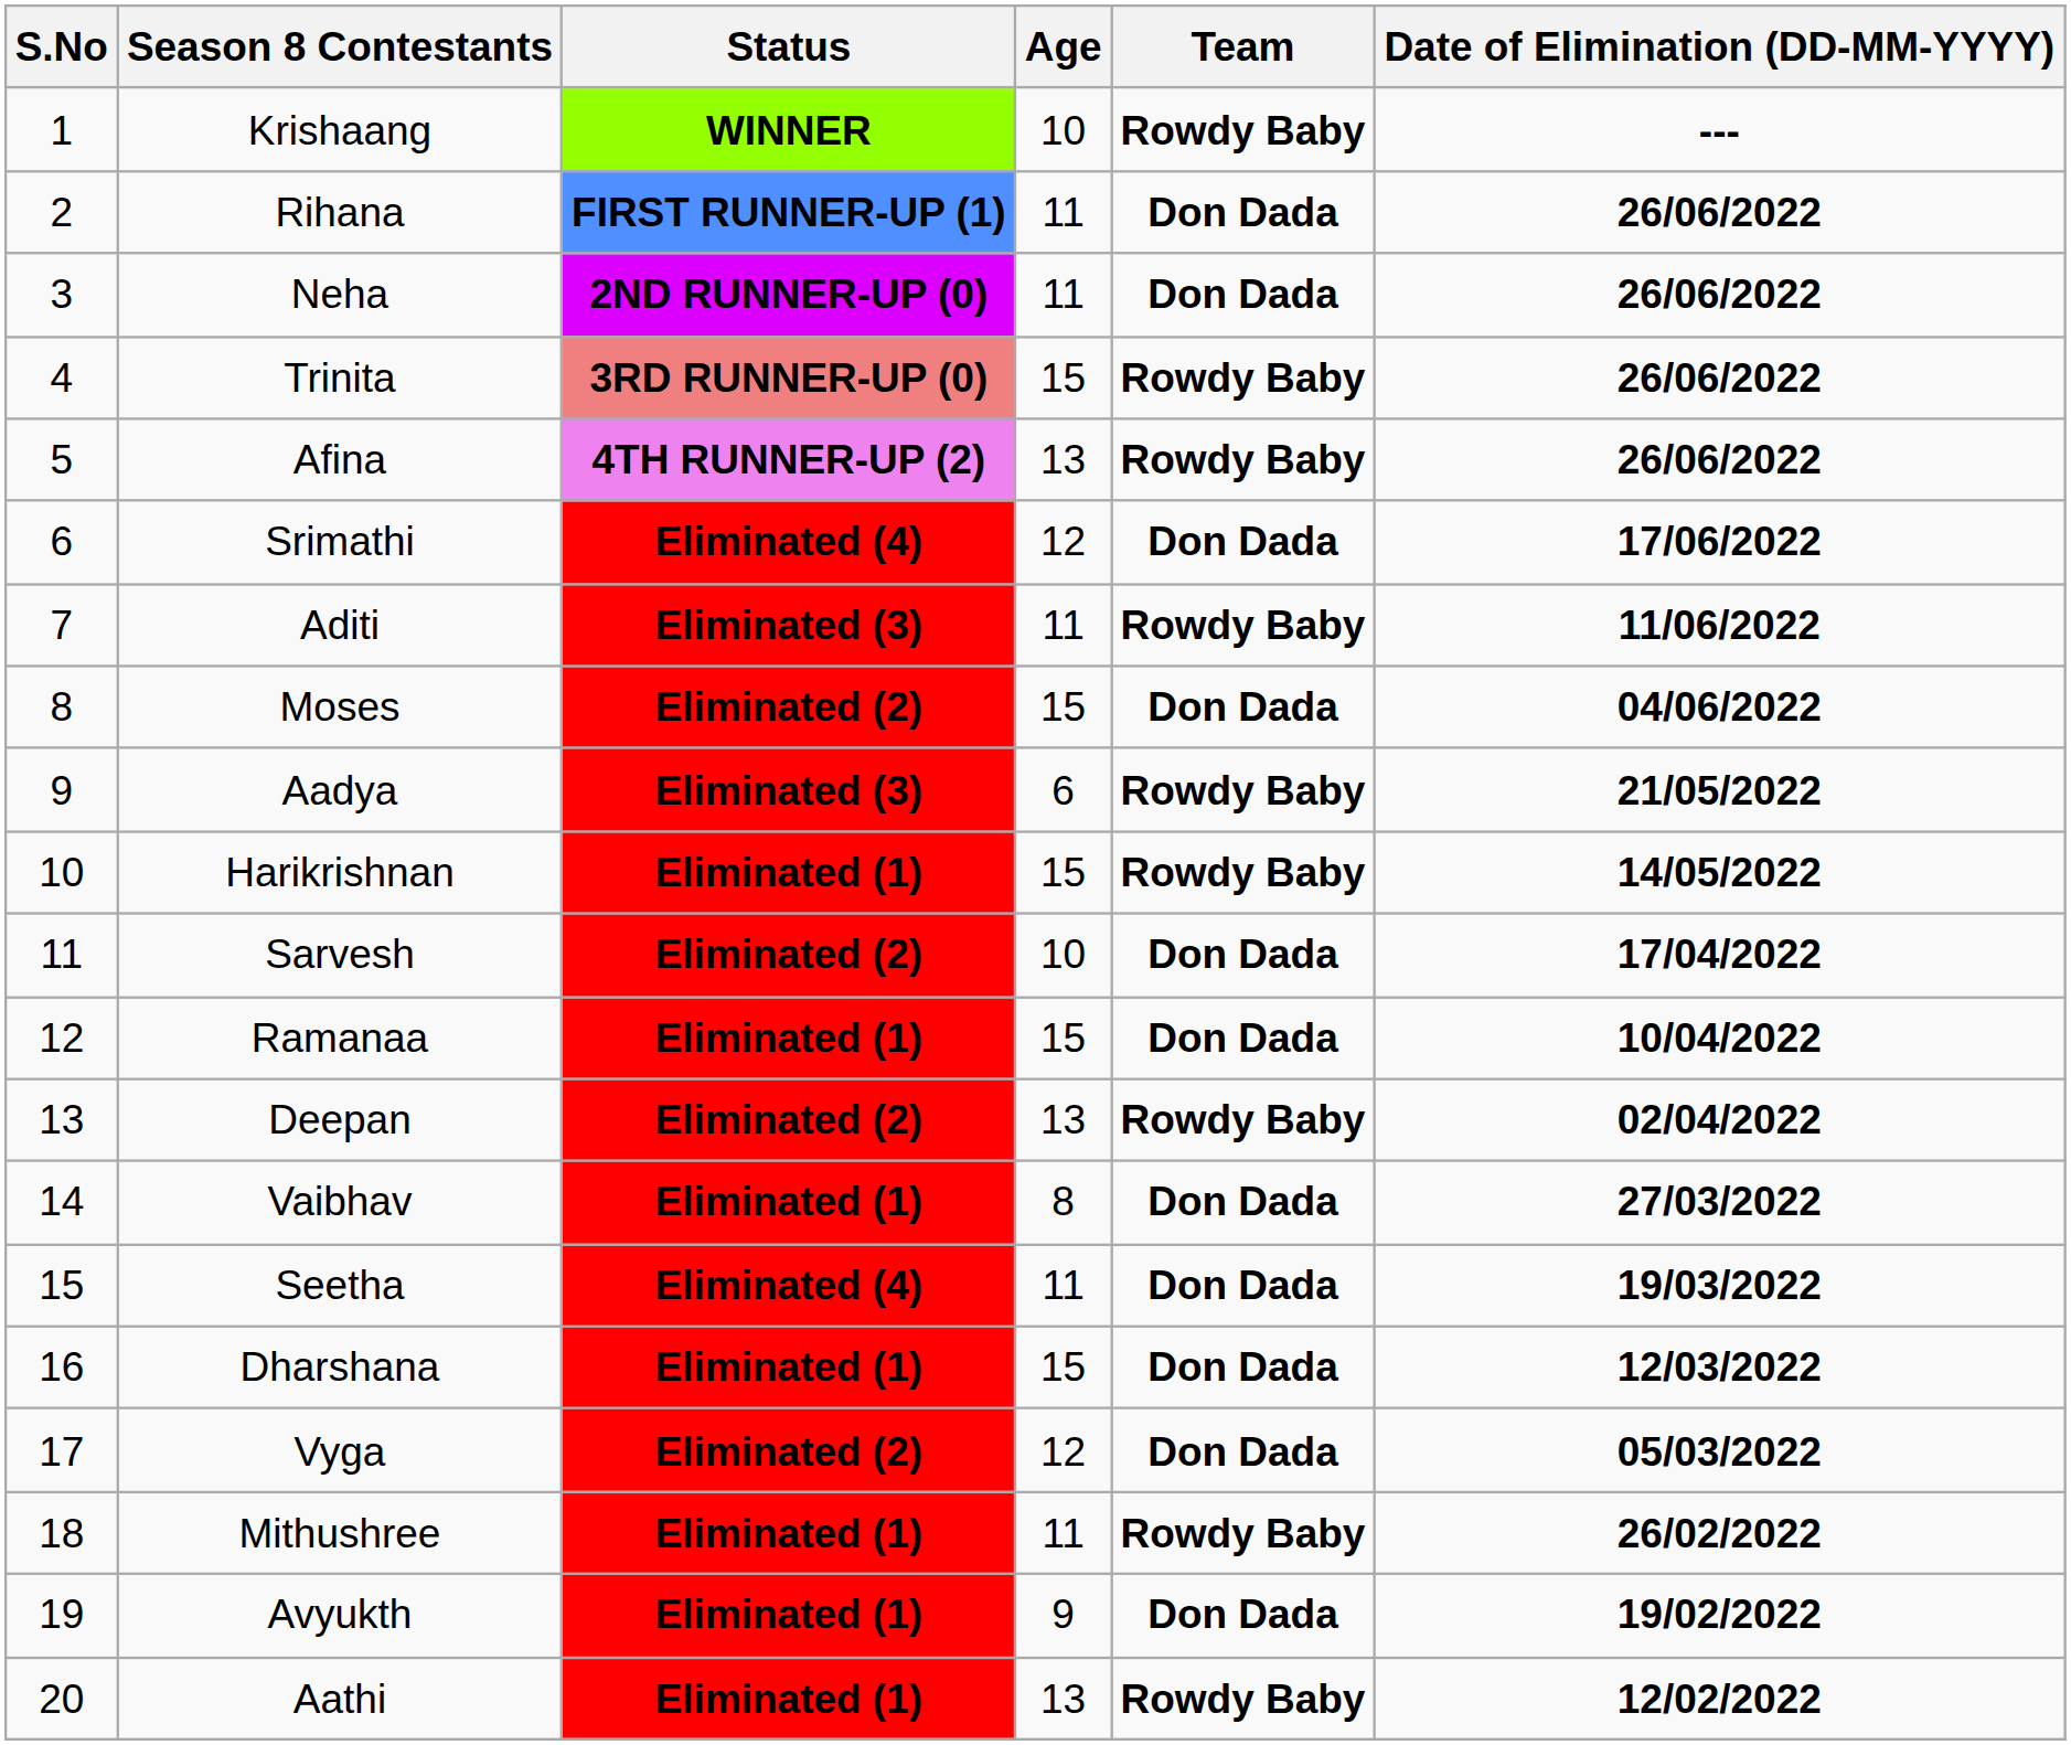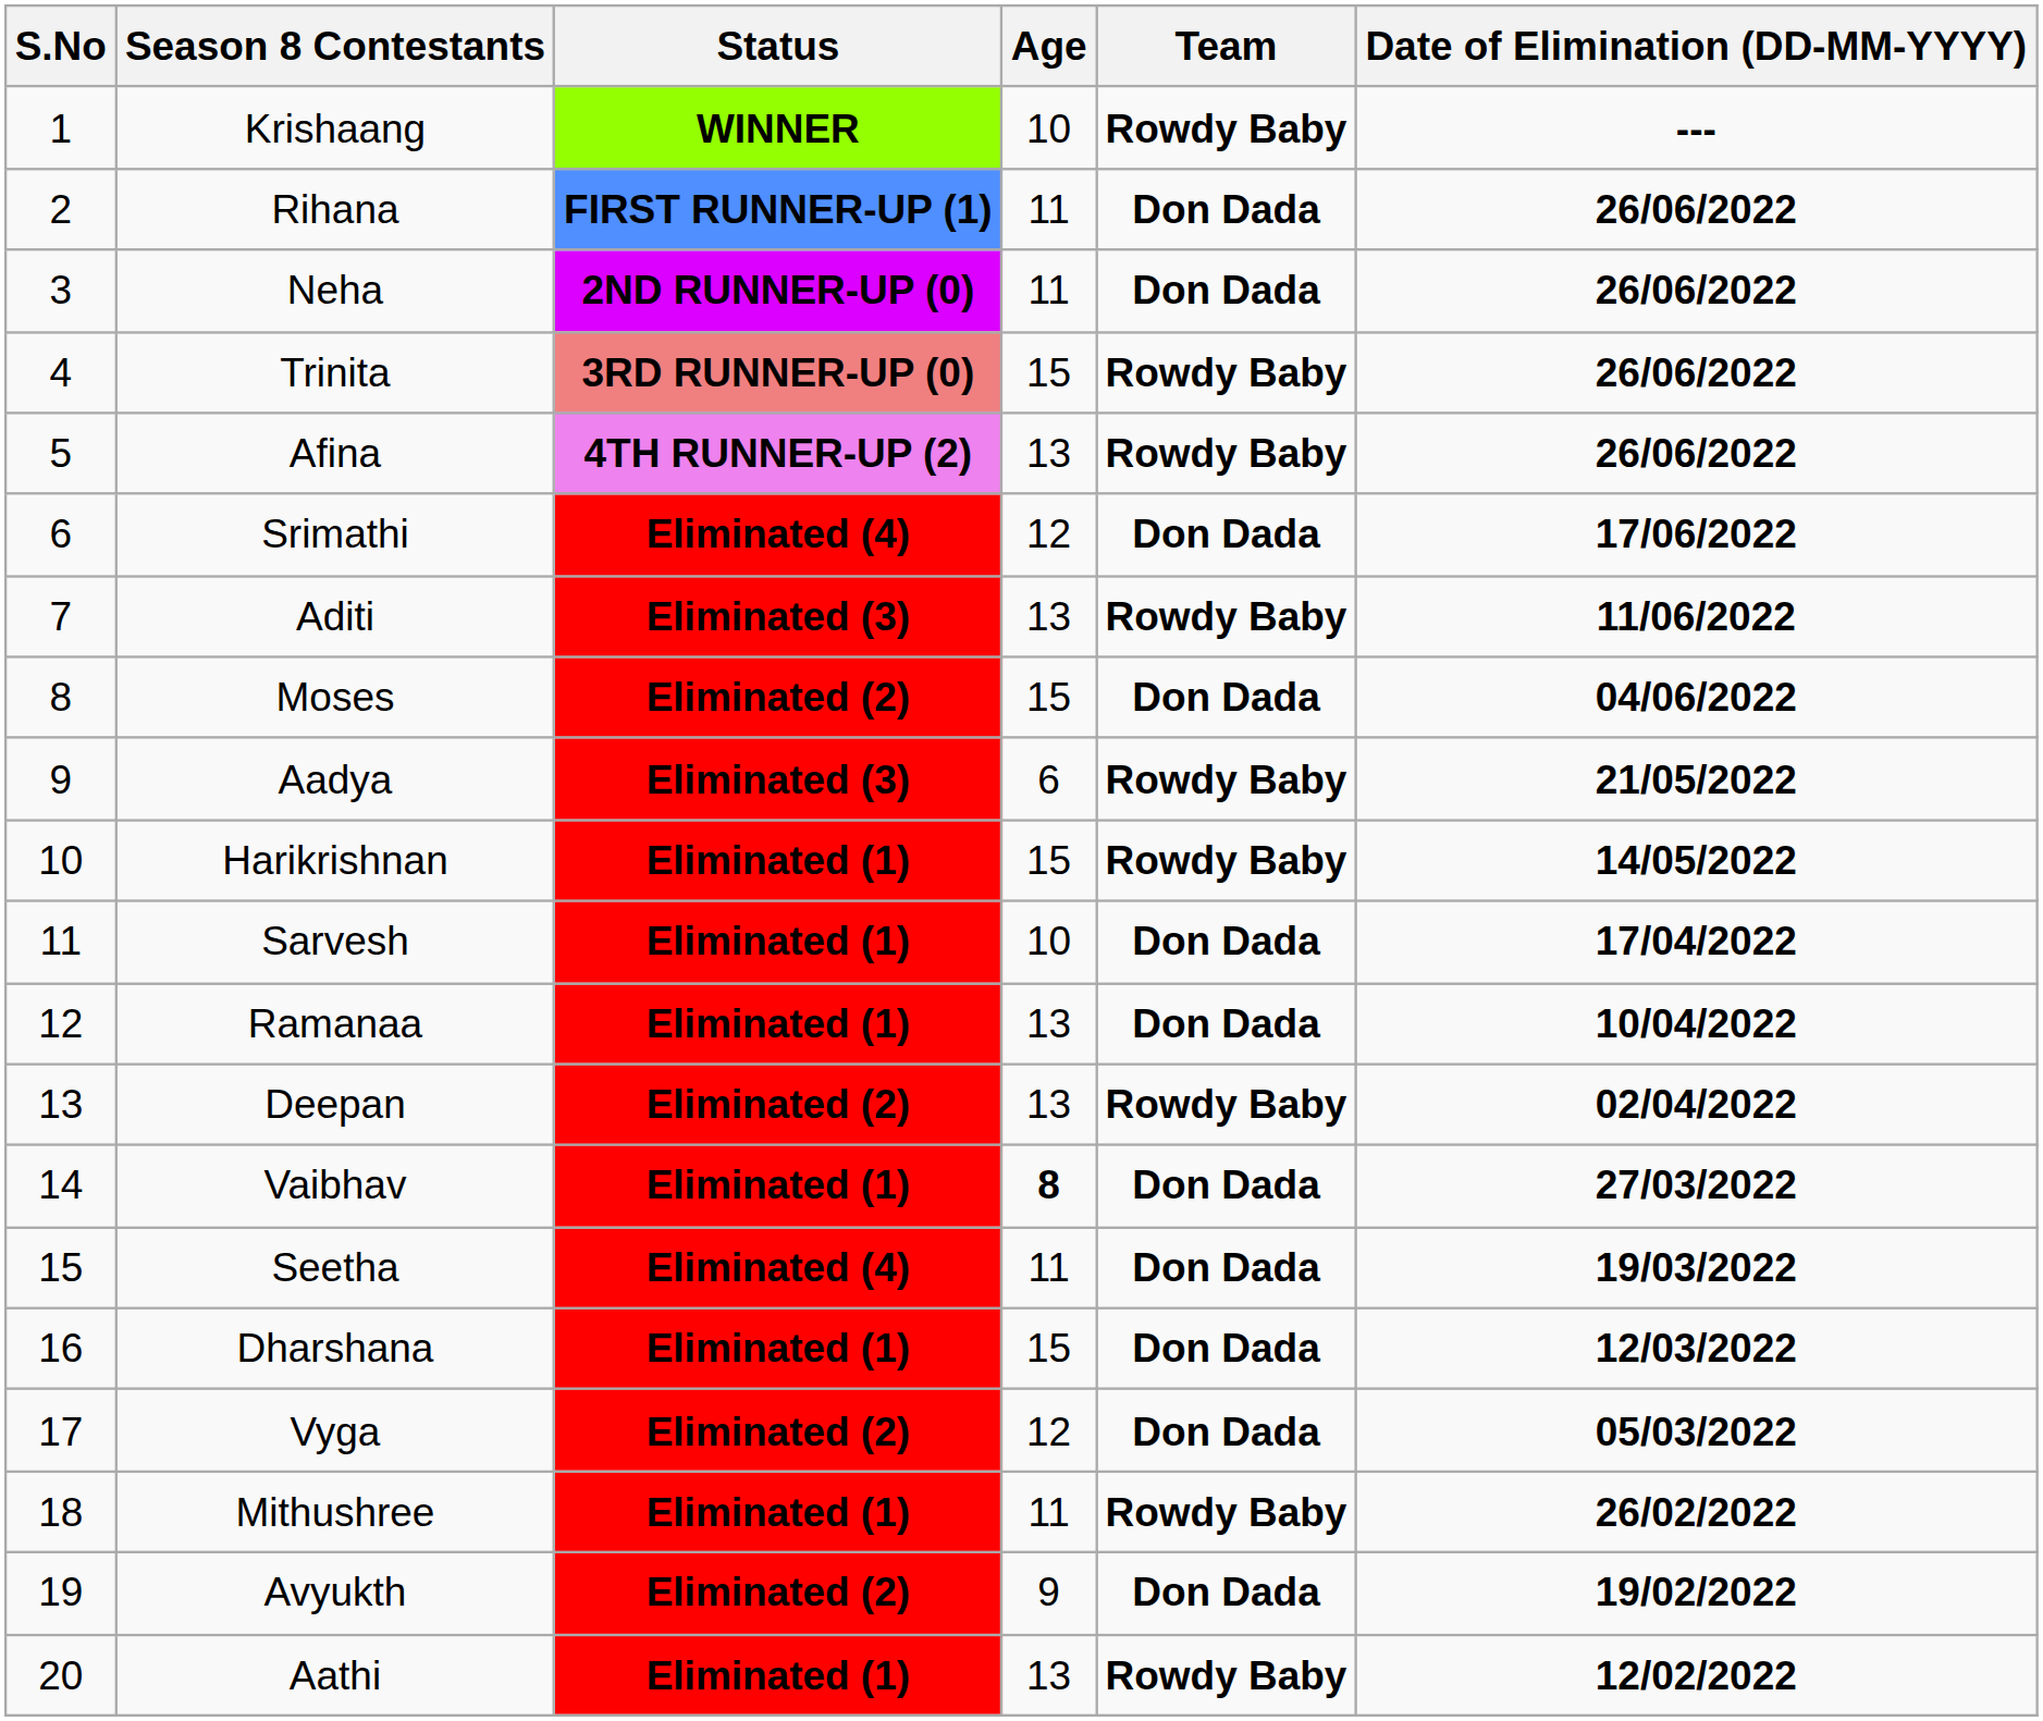Aditi | Age: 11 -> 13
Sarvesh | Status: Eliminated (2) -> Eliminated (1)
Ramanaa | Age: 15 -> 13
Vaibhav | Age: normal -> bold
Avyukth | Status: Eliminated (1) -> Eliminated (2)
